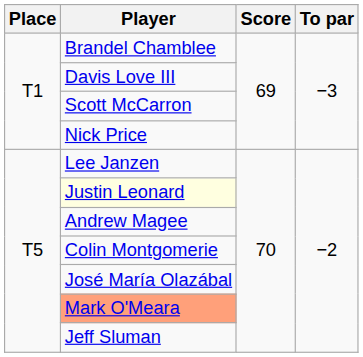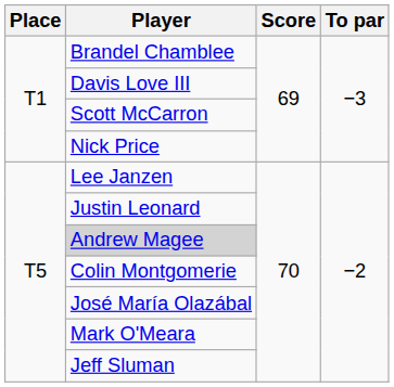Justin Leonard | Player: lightyellow background -> no background
Andrew Magee | Player: no background -> lightgrey background
Mark O'Meara | Player: lightsalmon background -> no background
